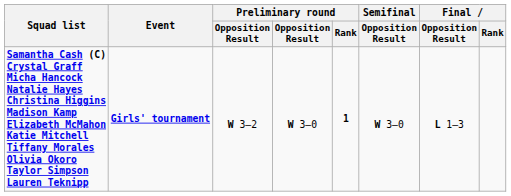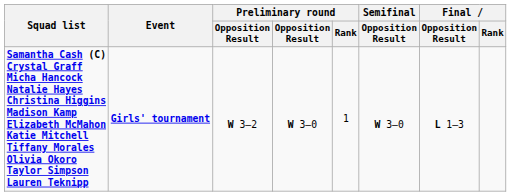row 3 | Preliminary round / Rank: bold -> normal
